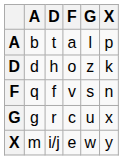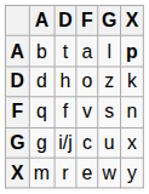row 2 | X: normal -> bold
row 5 | D: r -> i/j
row 6 | D: i/j -> r
